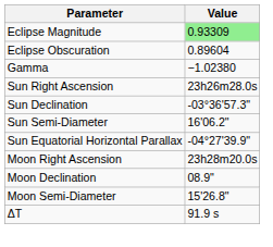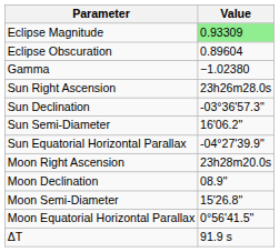+ row: Moon Equatorial Horizontal Parallax | 0°56'41.5"
